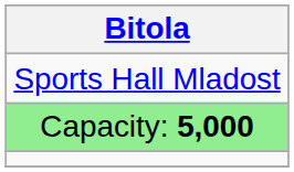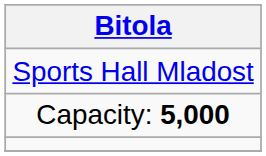row 3 | column 1: lightgreen background -> no background
